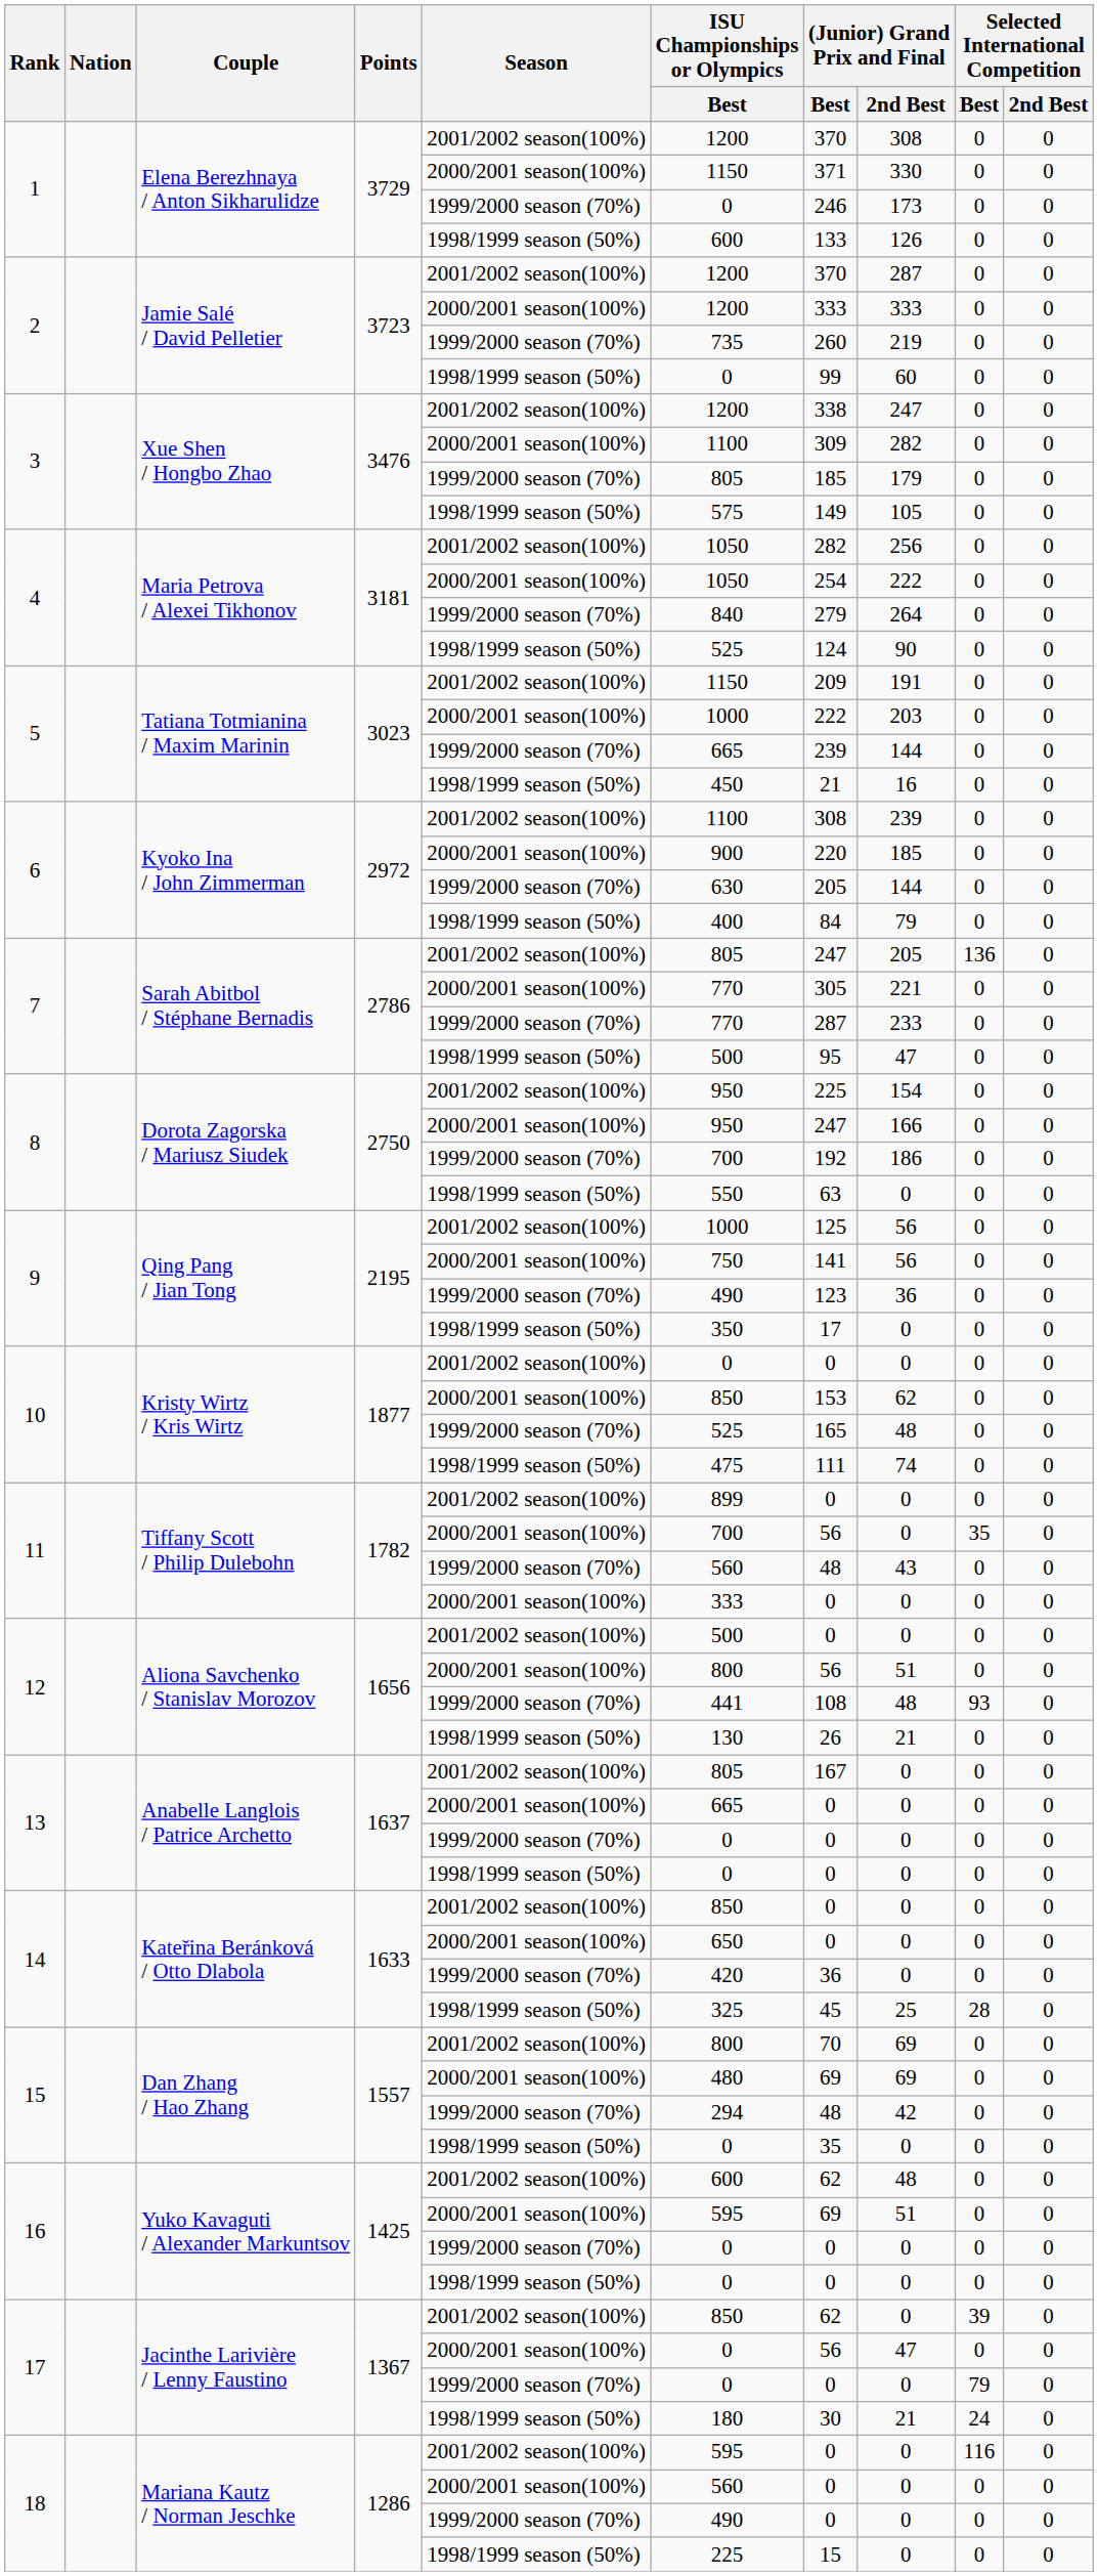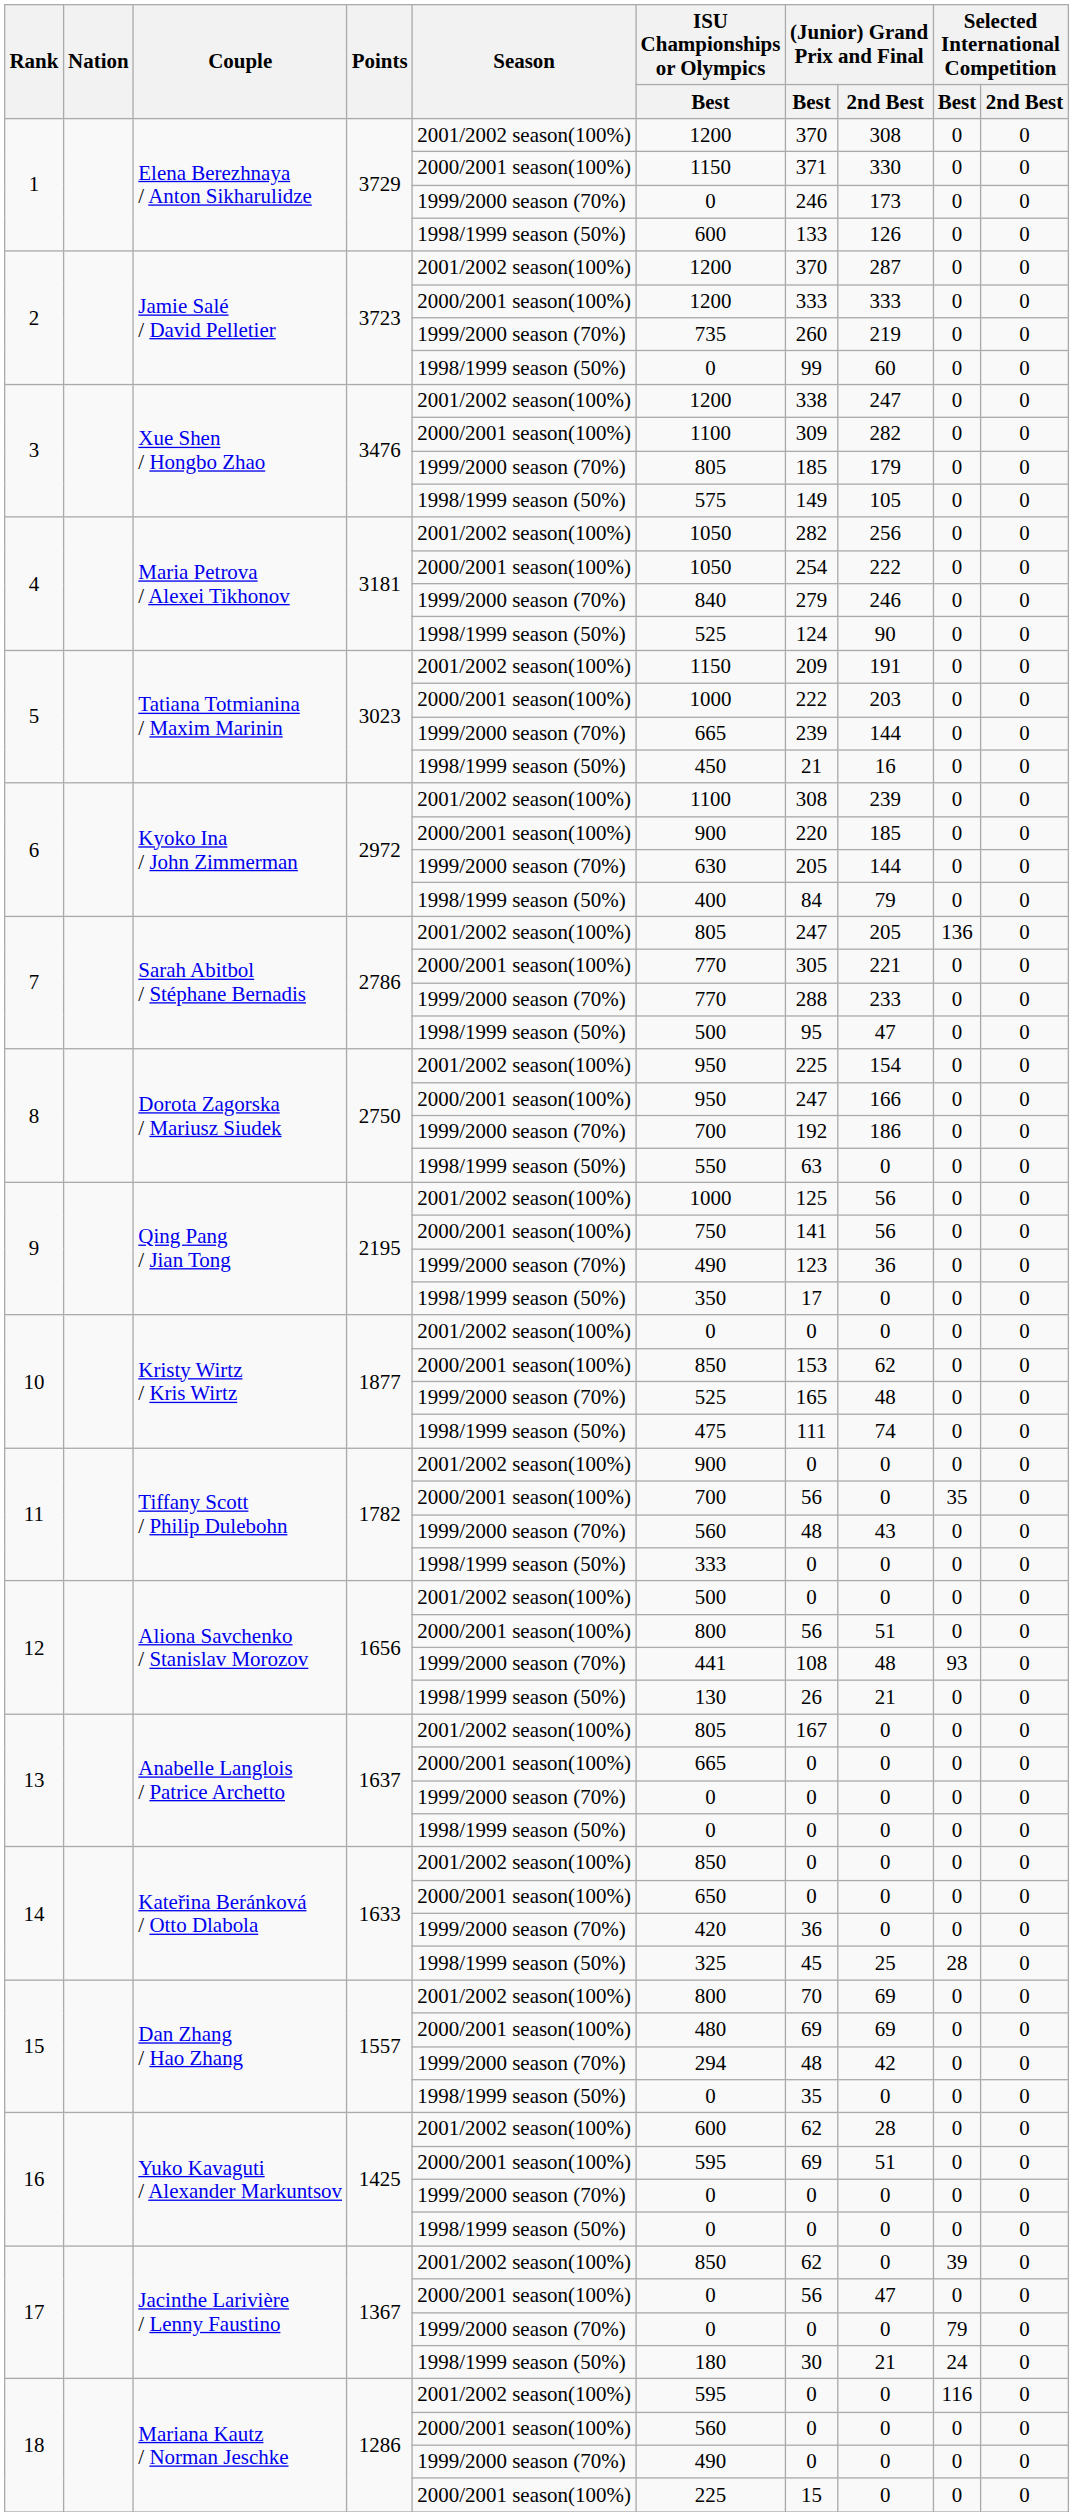row 17 | (Junior) Grand Prix and Final / 2nd Best: 264 -> 246
row 29 | (Junior) Grand Prix and Final / Best: 287 -> 288
row 43 | ISU Championships or Olympics / Best: 899 -> 900
row 46 | Season: 2000/2001 season(100%) -> 1998/1999 season (50%)
row 63 | (Junior) Grand Prix and Final / 2nd Best: 48 -> 28
row 74 | Season: 1998/1999 season (50%) -> 2000/2001 season(100%)
